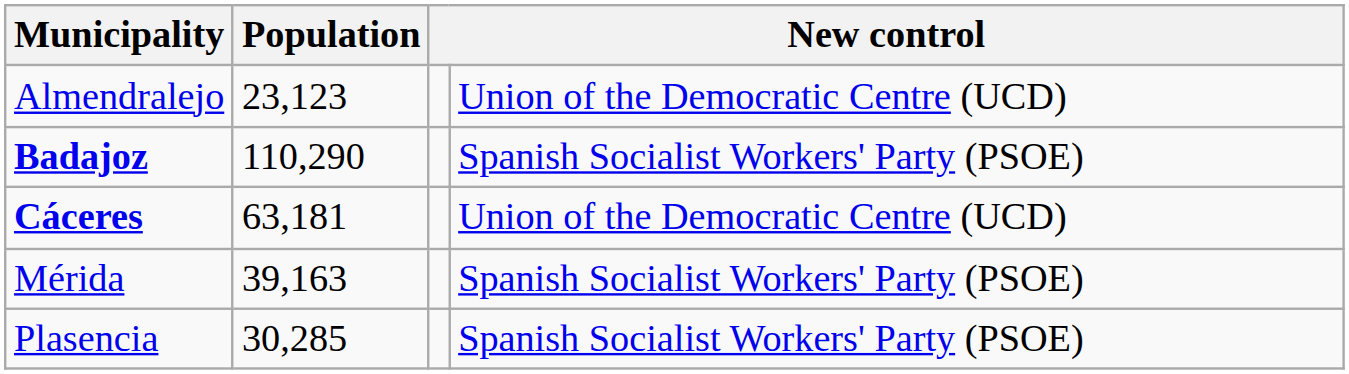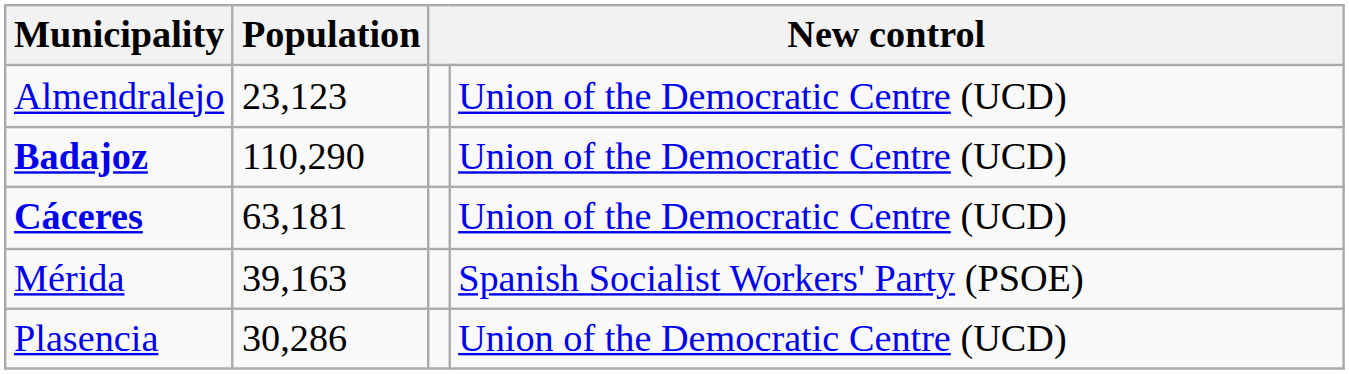Badajoz | column 4: Spanish Socialist Workers' Party (PSOE) -> Union of the Democratic Centre (UCD)
Plasencia | Population: 30,285 -> 30,286
Plasencia | column 4: Spanish Socialist Workers' Party (PSOE) -> Union of the Democratic Centre (UCD)
